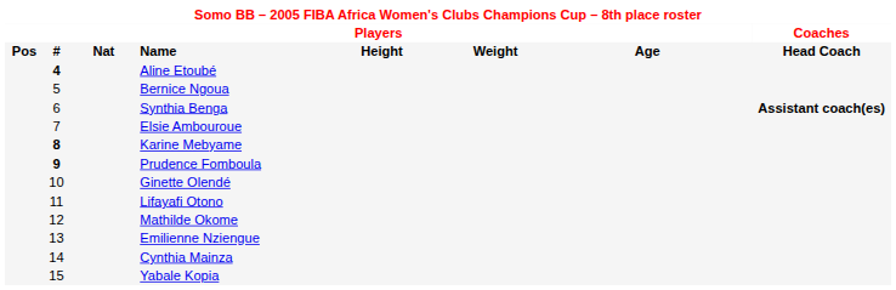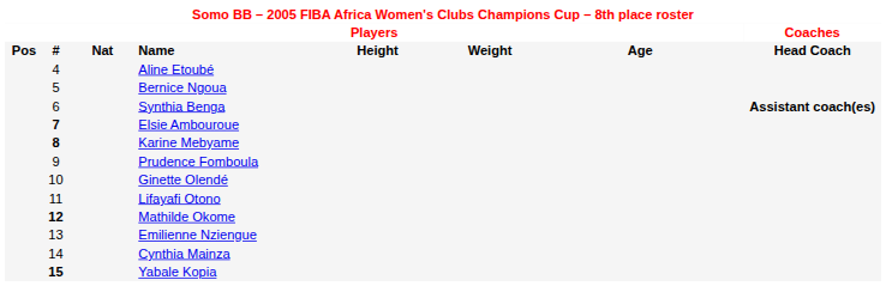Aline Etoubé | column 2: bold -> normal
Elsie Ambouroue | column 2: normal -> bold
Prudence Fomboula | column 2: bold -> normal
Mathilde Okome | column 2: normal -> bold
Yabale Kopia | column 2: normal -> bold
